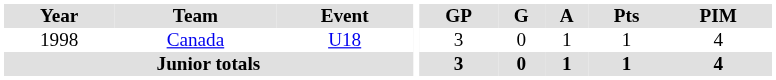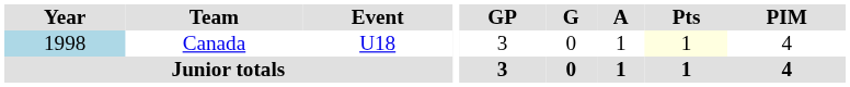Canada | Year: no background -> lightblue background
Canada | Pts: no background -> lightyellow background
